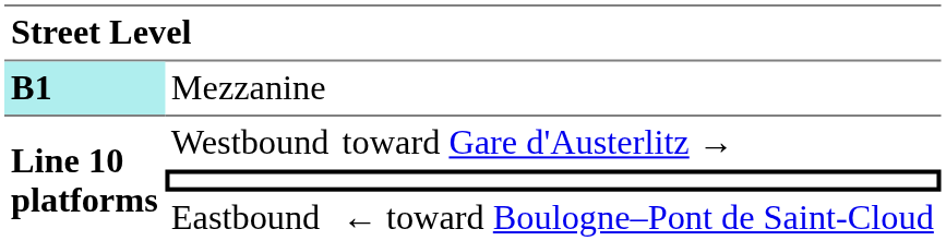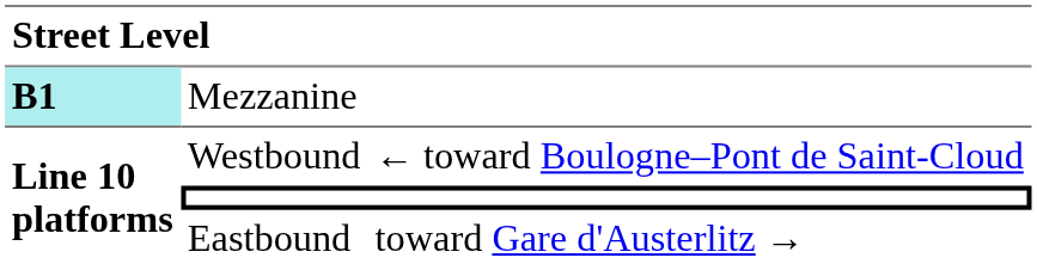Westbound | column 3: toward Gare d'Austerlitz → -> ← toward Boulogne–Pont de Saint-Cloud
Eastbound | column 3: ← toward Boulogne–Pont de Saint-Cloud -> toward Gare d'Austerlitz →
